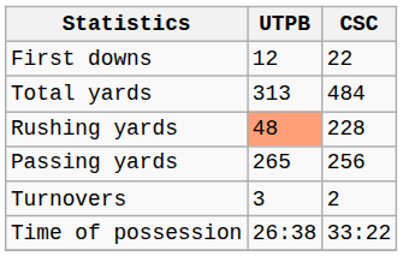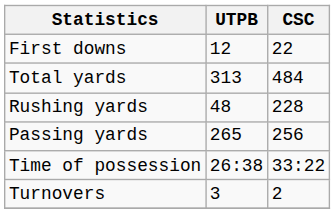Rushing yards | UTPB: lightsalmon background -> no background
rows swapped: Turnovers <-> Time of possession
